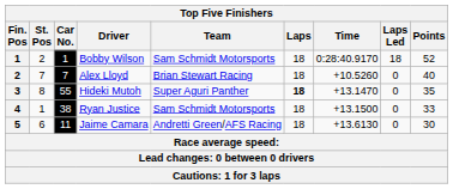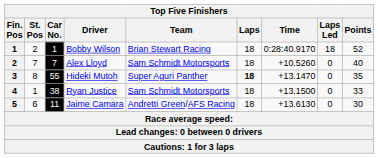Bobby Wilson | Team: Sam Schmidt Motorsports -> Brian Stewart Racing
Alex Lloyd | Team: Brian Stewart Racing -> Sam Schmidt Motorsports
